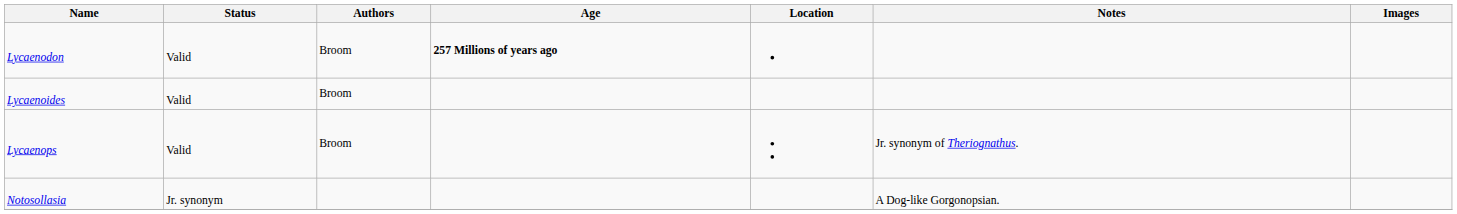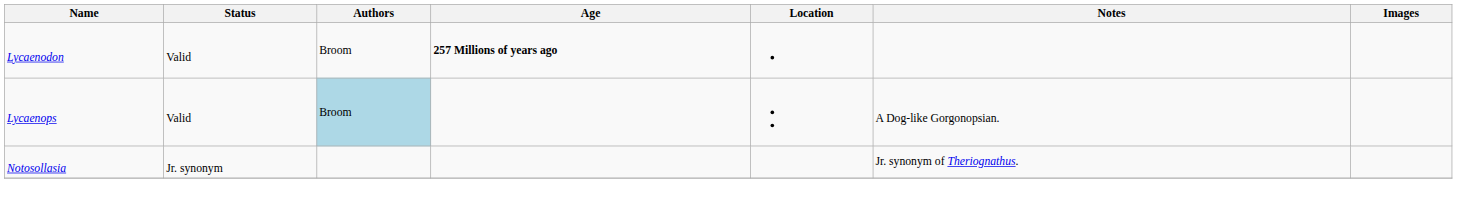- row: Lycaenoides | Valid | Broom
Lycaenops | Authors: no background -> lightblue background
Lycaenops | Notes: Jr. synonym of Theriognathus. -> A Dog-like Gorgonopsian.
Notosollasia | Notes: A Dog-like Gorgonopsian. -> Jr. synonym of Theriognathus.
